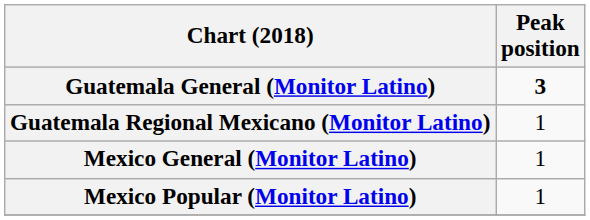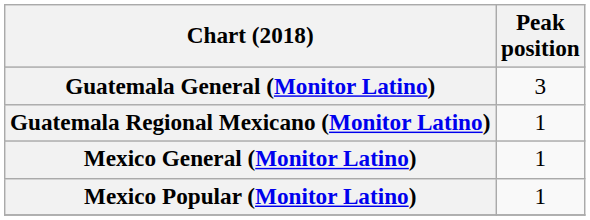Guatemala General (Monitor Latino) | Peak position: bold -> normal
